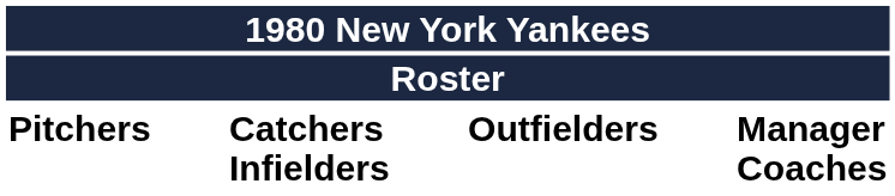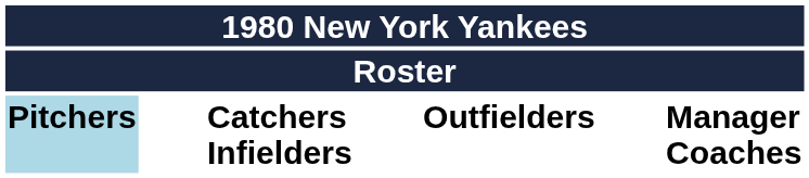Pitchers | column 1: no background -> lightblue background
